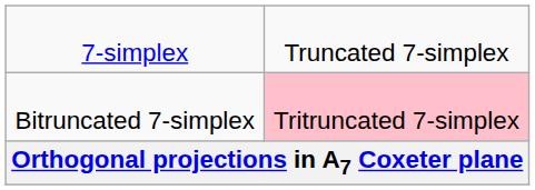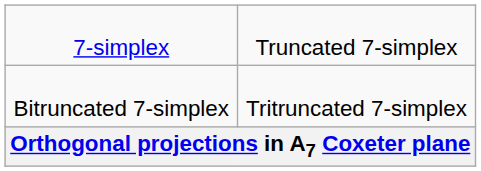Bitruncated 7-simplex | column 2: pink background -> no background
